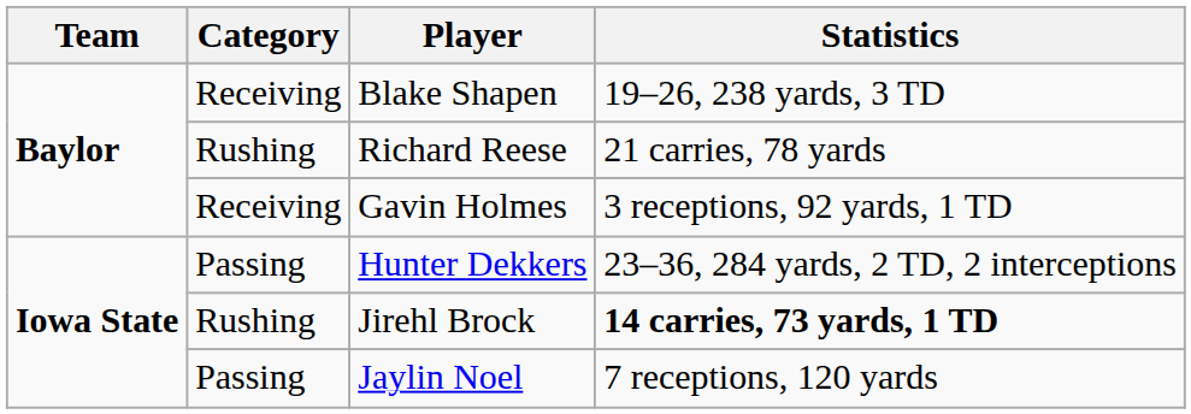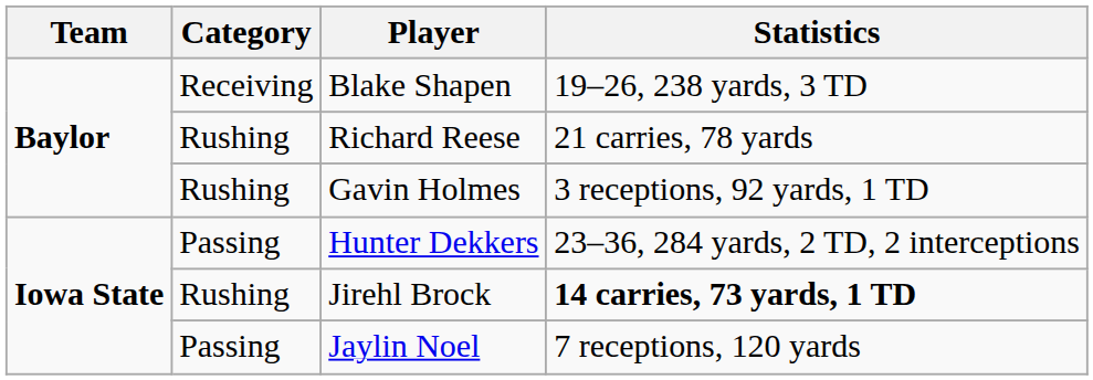Gavin Holmes | Category: Receiving -> Rushing
